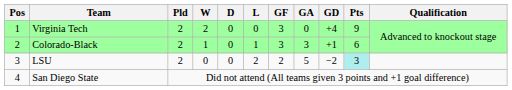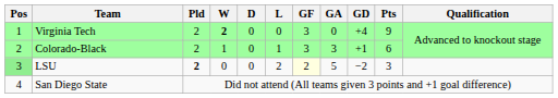Virginia Tech | W: normal -> bold
LSU | Pos: no background -> lightgreen background
LSU | Pld: normal -> bold
LSU | GF: no background -> lightyellow background
LSU | Pts: paleturquoise background -> no background
